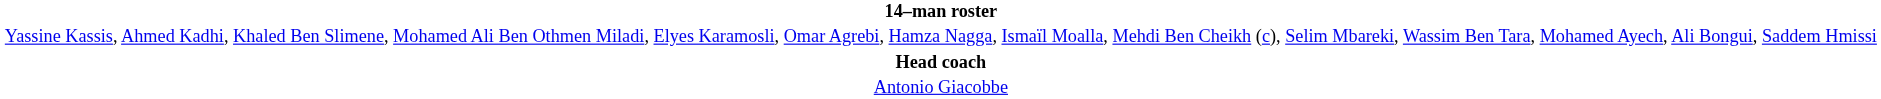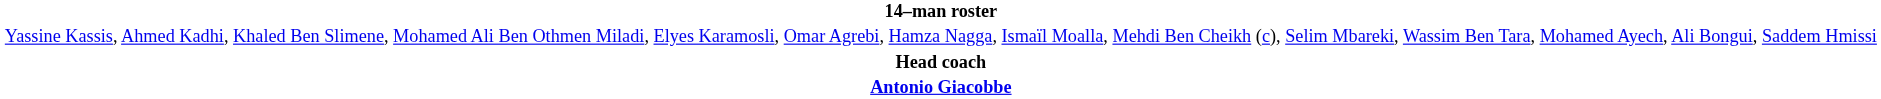row 4 | column 1: normal -> bold
